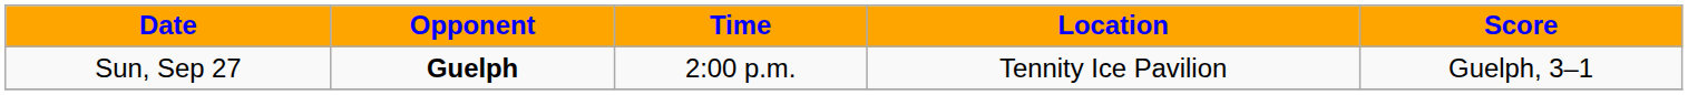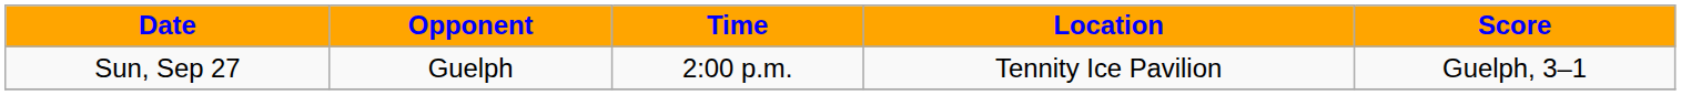Sun, Sep 27 | Opponent: bold -> normal
